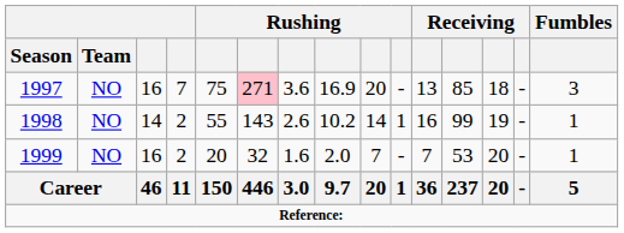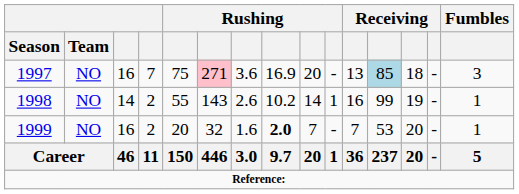1997 | column 12: no background -> lightblue background
1999 | column 8: normal -> bold
